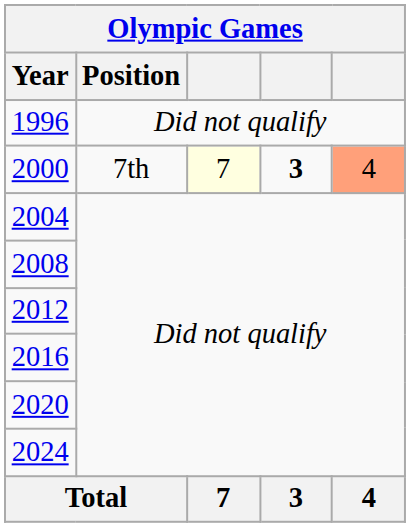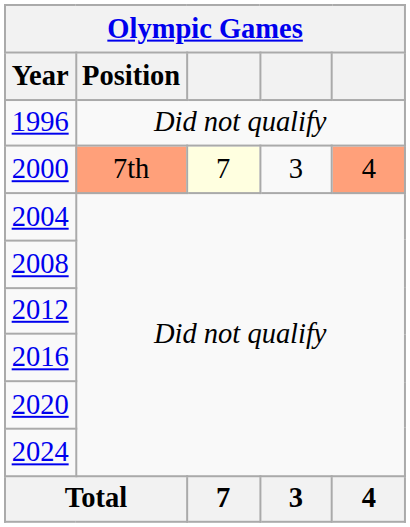2000 | Position: no background -> lightsalmon background
2000 | column 4: bold -> normal
